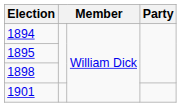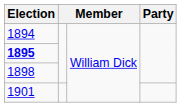1895 | Election: normal -> bold
